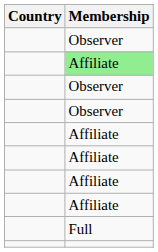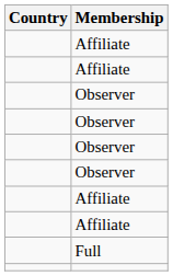row 2 | Membership: Observer -> Affiliate
row 3 | Membership: lightgreen background -> no background
row 6 | Membership: Affiliate -> Observer
row 7 | Membership: Affiliate -> Observer
